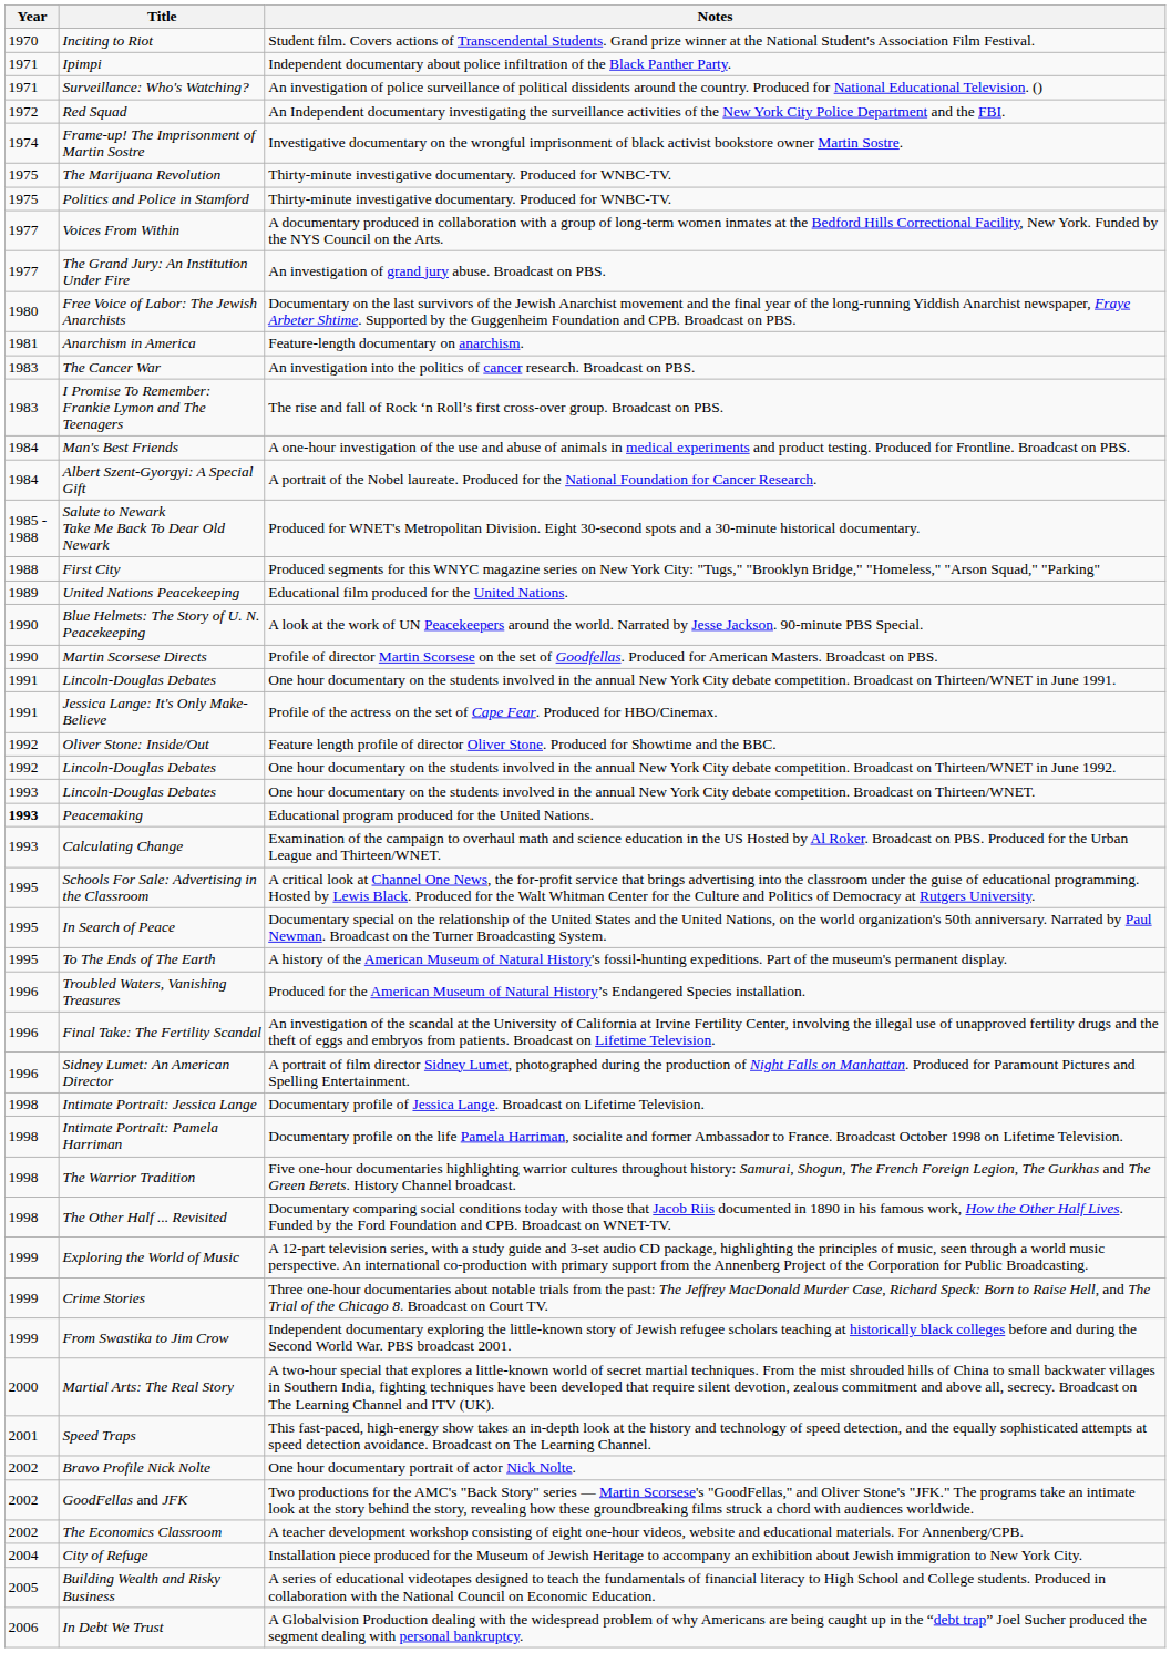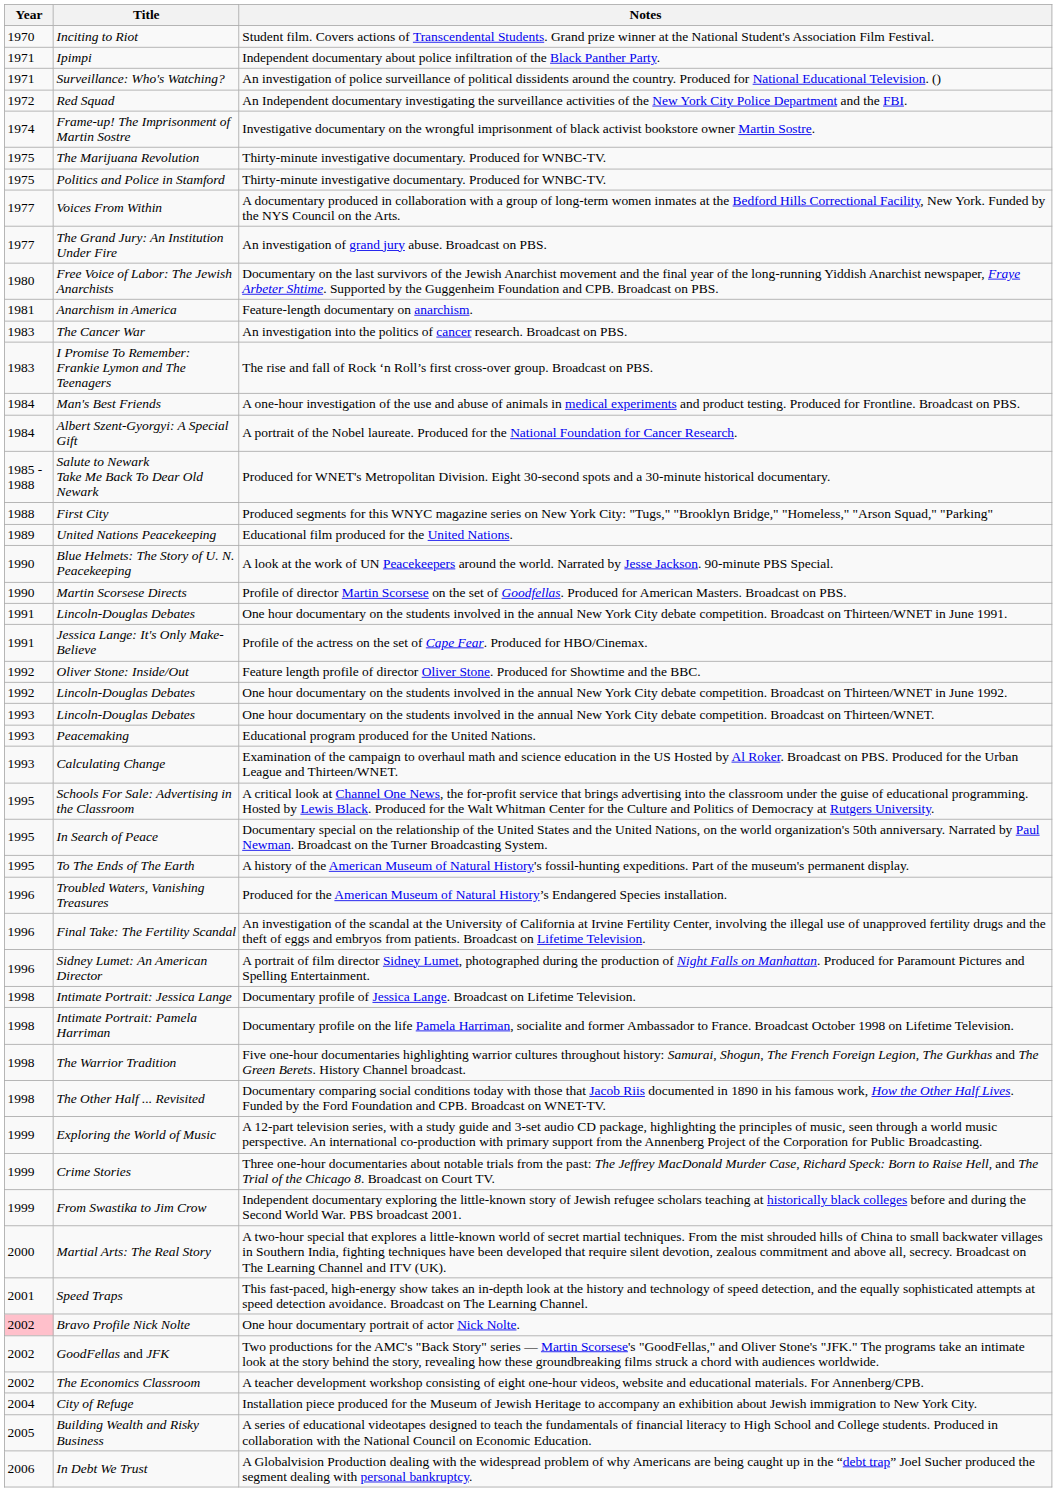Educational program produced for the United Nations. | Year: bold -> normal
One hour documentary portrait of actor Nick Nolte. | Year: no background -> pink background
